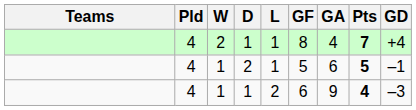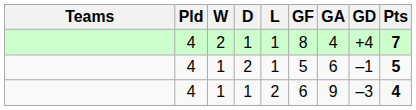columns swapped: GD <-> Pts
